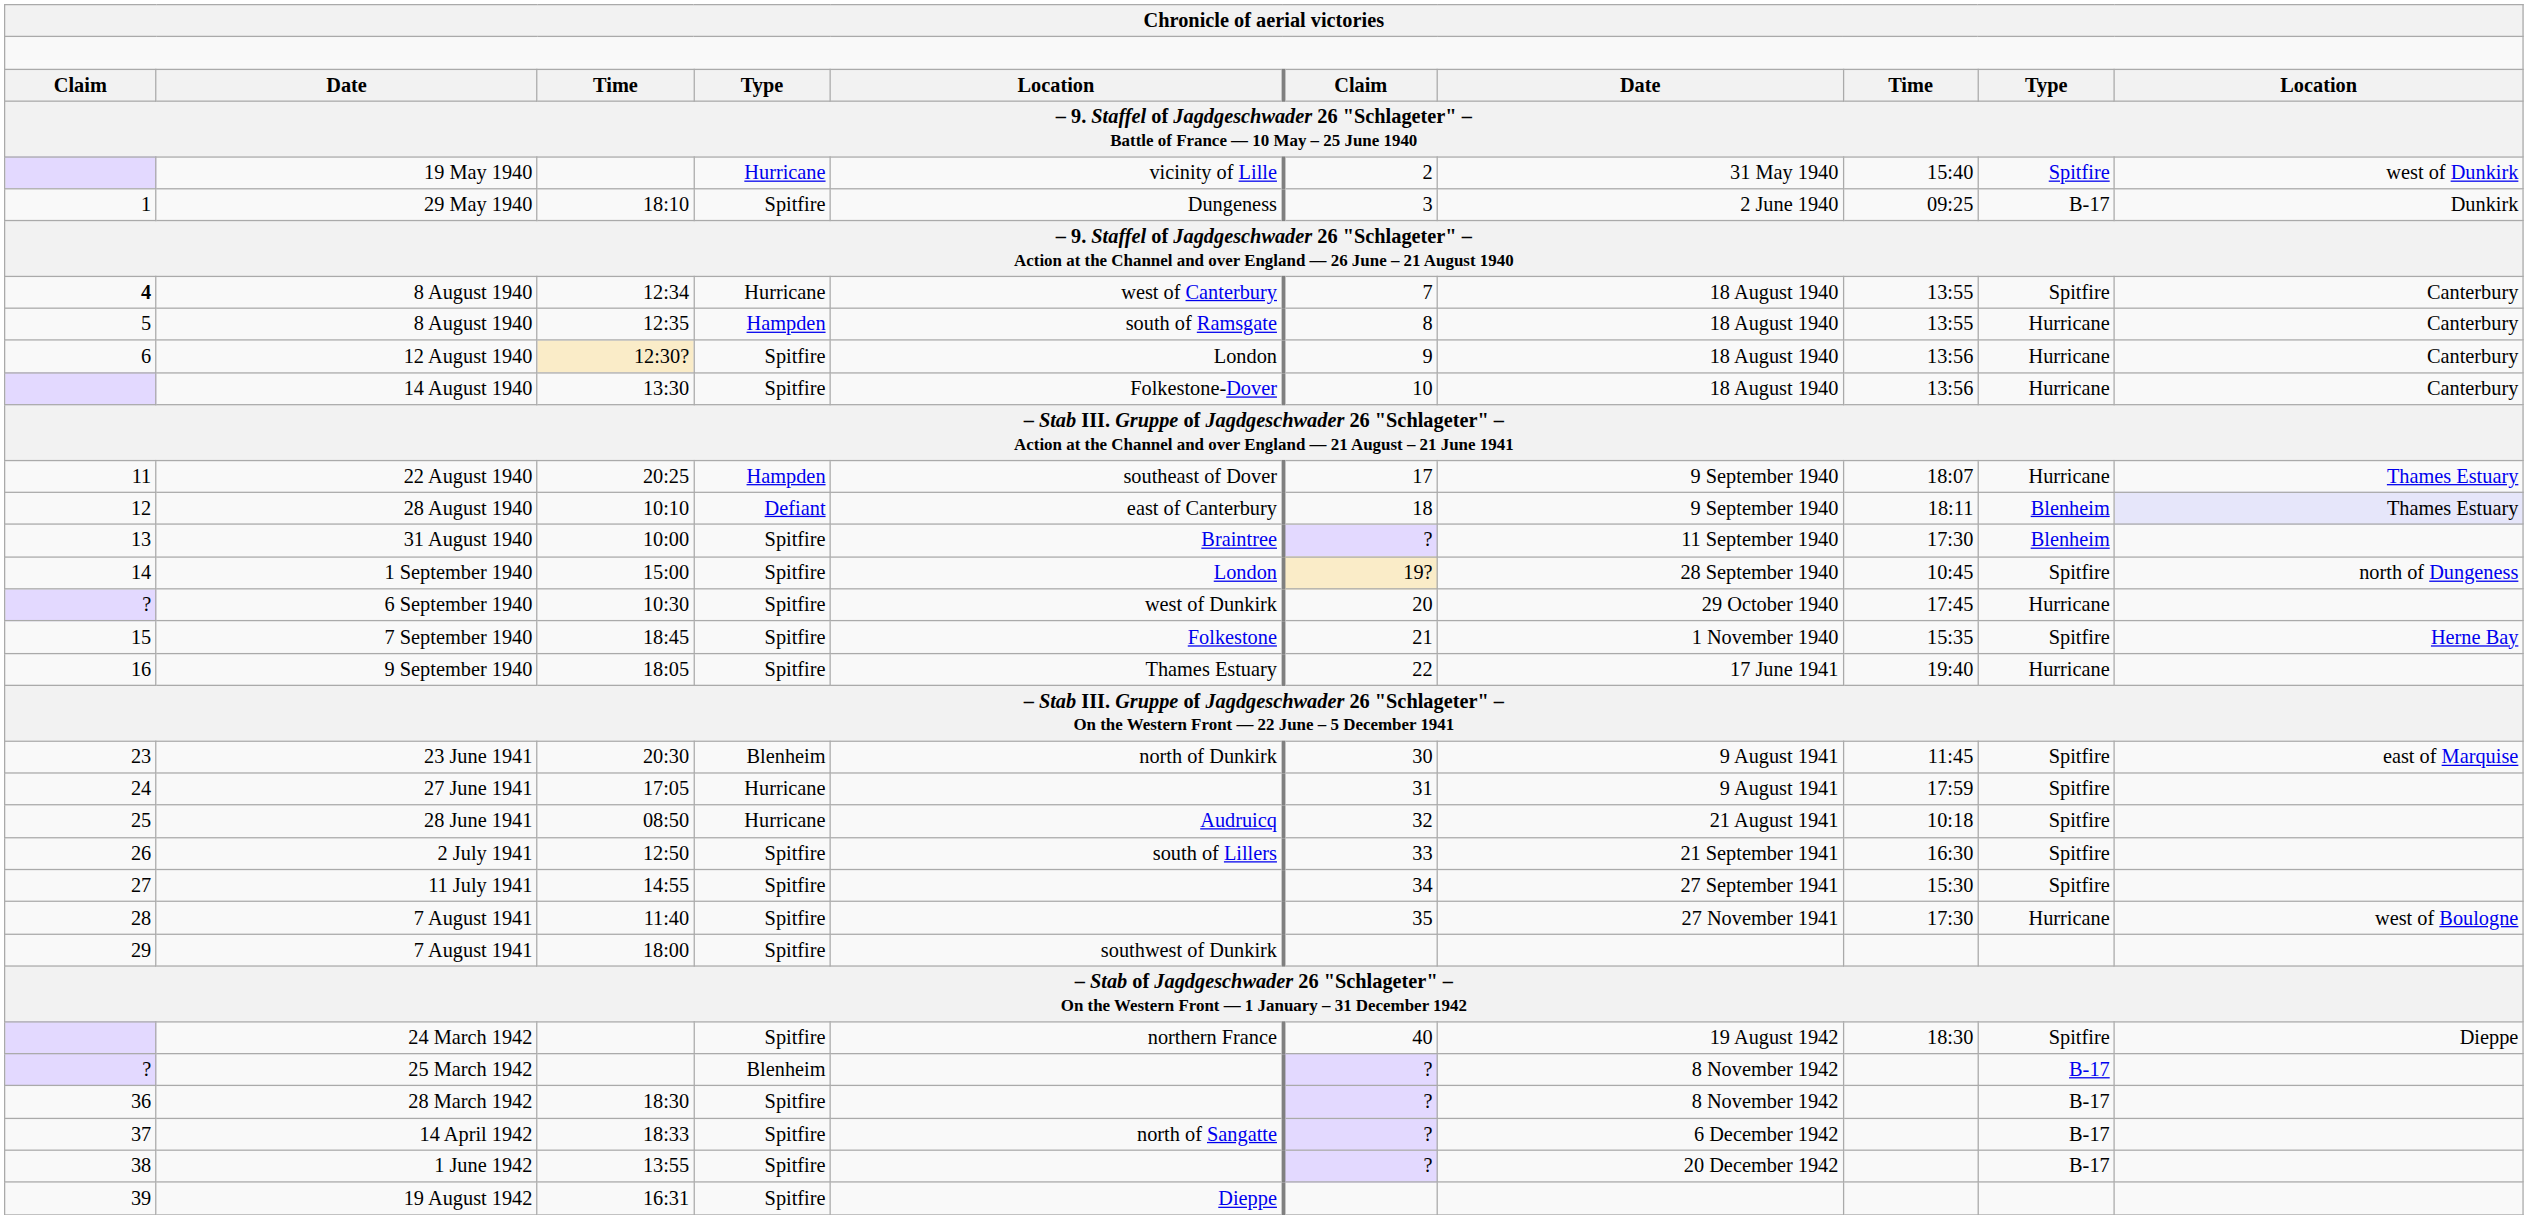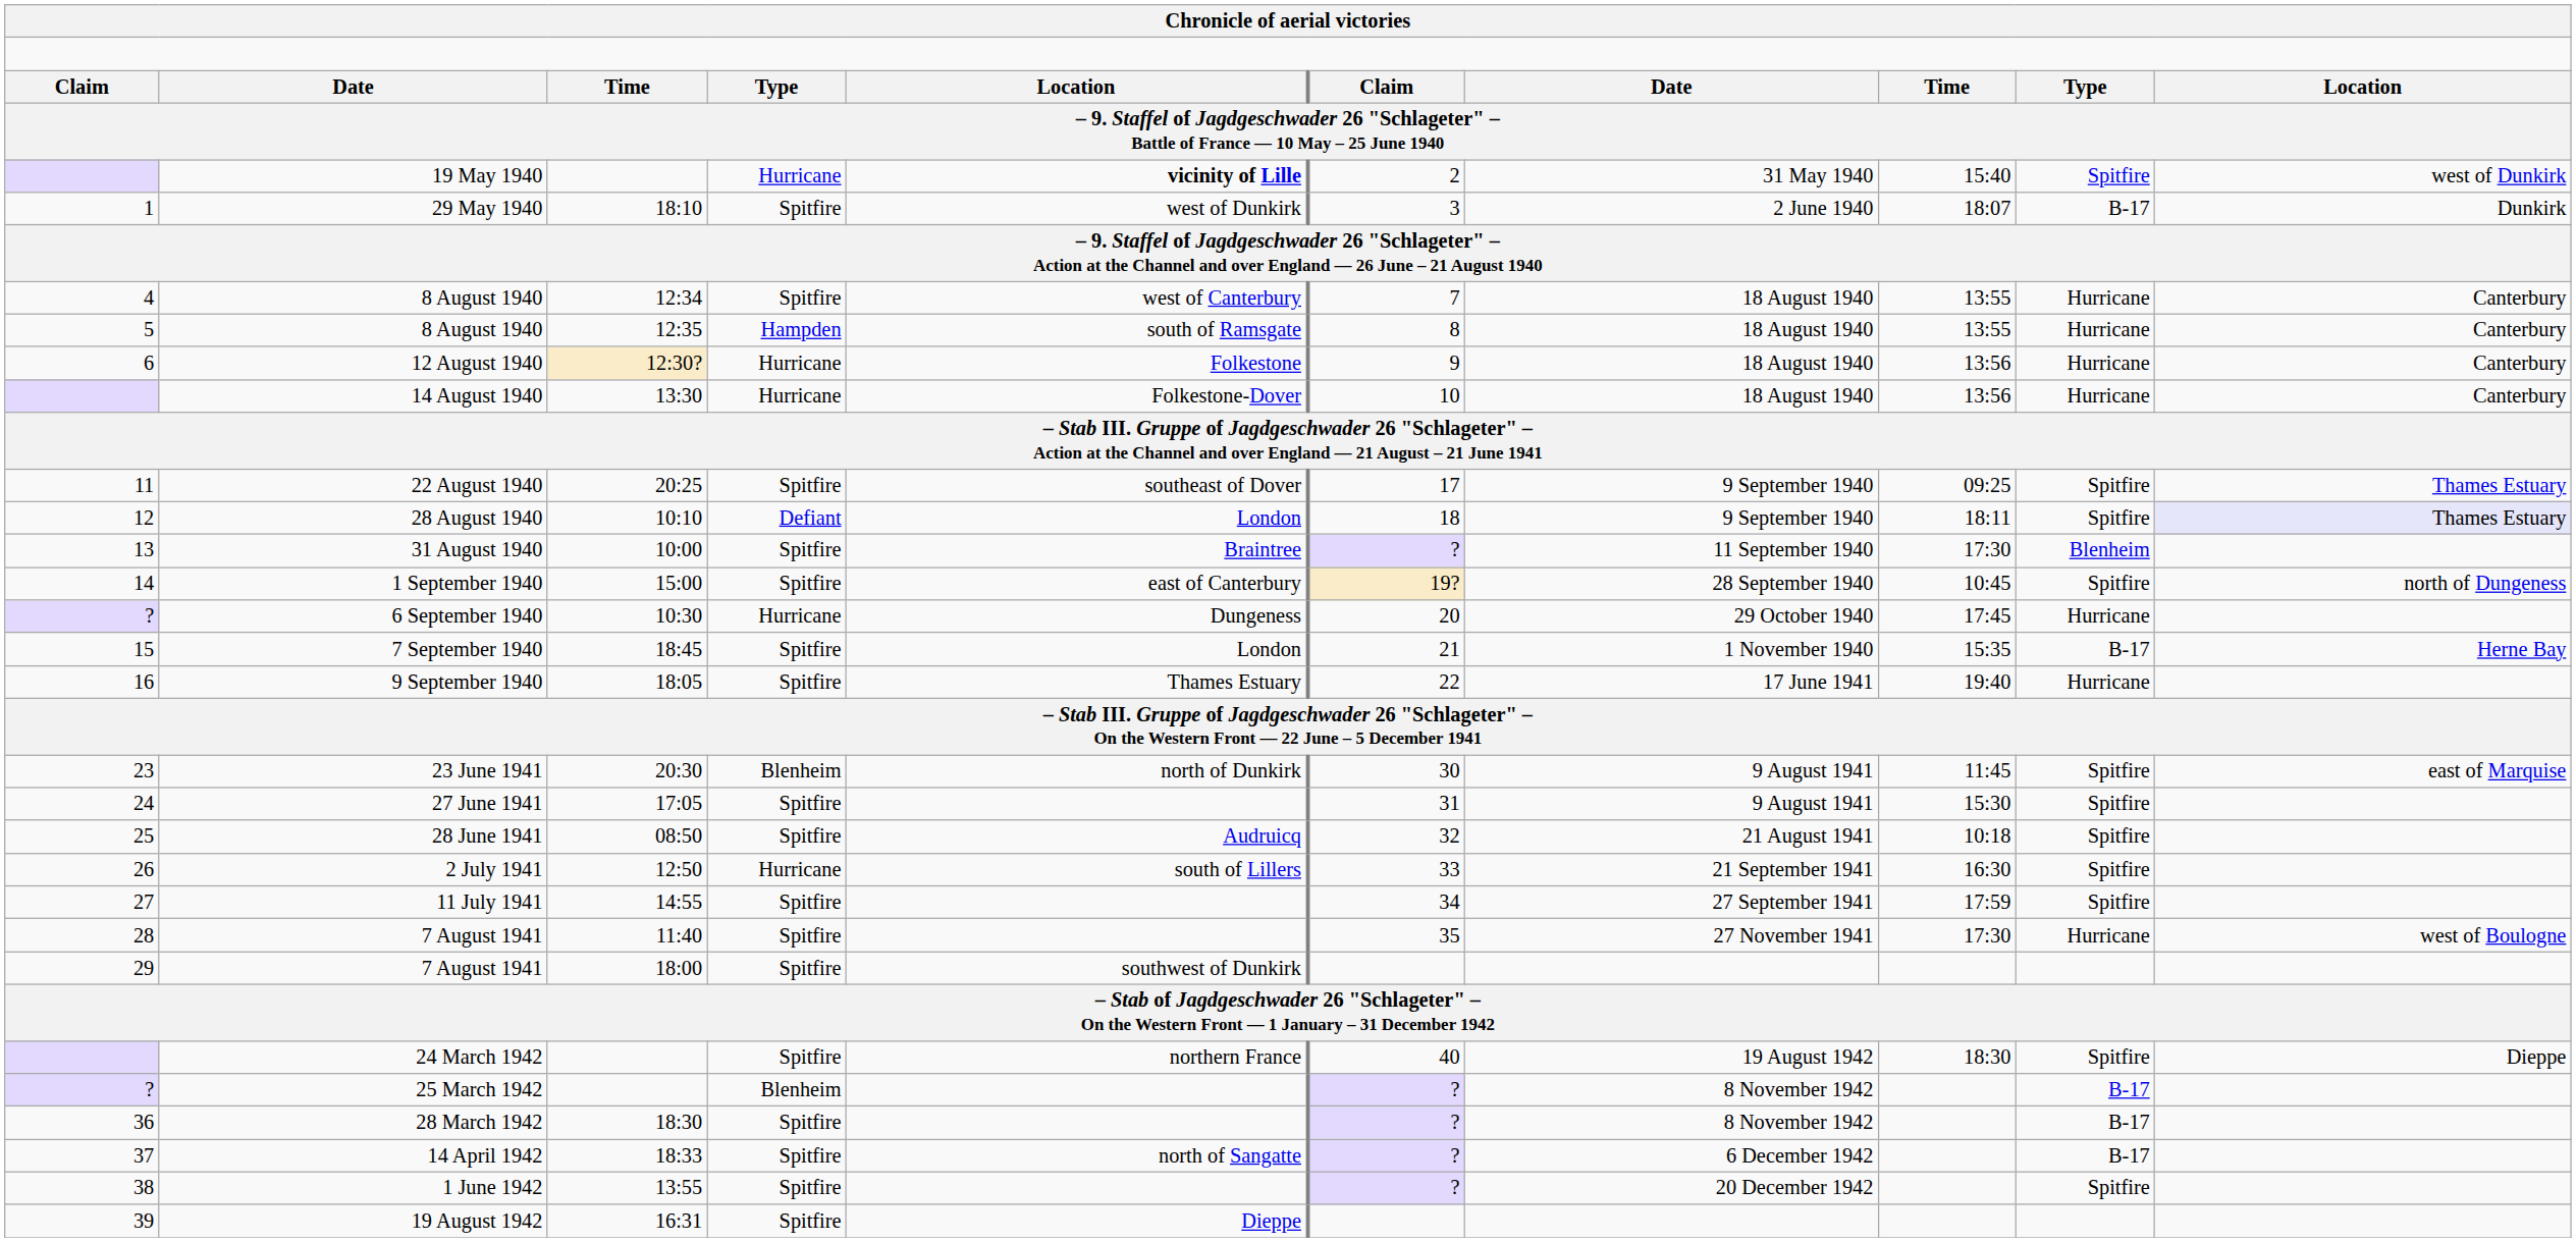19 May 1940 | column 5: normal -> bold
29 May 1940 | column 5: Dungeness -> west of Dunkirk
29 May 1940 | column 8: 09:25 -> 18:07
8 August 1940 / 12:34 | column 1: bold -> normal
8 August 1940 / 12:34 | column 4: Hurricane -> Spitfire
8 August 1940 / 12:34 | column 9: Spitfire -> Hurricane
12 August 1940 | column 4: Spitfire -> Hurricane
12 August 1940 | column 5: London -> Folkestone
14 August 1940 | column 4: Spitfire -> Hurricane
22 August 1940 | column 4: Hampden -> Spitfire
22 August 1940 | column 8: 18:07 -> 09:25
22 August 1940 | column 9: Hurricane -> Spitfire
28 August 1940 | column 5: east of Canterbury -> London
28 August 1940 | column 9: Blenheim -> Spitfire
1 September 1940 | column 5: London -> east of Canterbury
6 September 1940 | column 4: Spitfire -> Hurricane
6 September 1940 | column 5: west of Dunkirk -> Dungeness
7 September 1940 | column 5: Folkestone -> London
7 September 1940 | column 9: Spitfire -> B-17
27 June 1941 | column 4: Hurricane -> Spitfire
27 June 1941 | column 8: 17:59 -> 15:30
28 June 1941 | column 4: Hurricane -> Spitfire
2 July 1941 | column 4: Spitfire -> Hurricane
11 July 1941 | column 8: 15:30 -> 17:59
1 June 1942 | column 9: B-17 -> Spitfire
